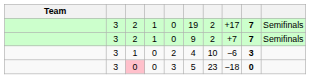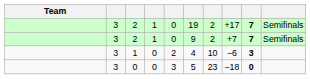row 5 | column 3: pink background -> no background
